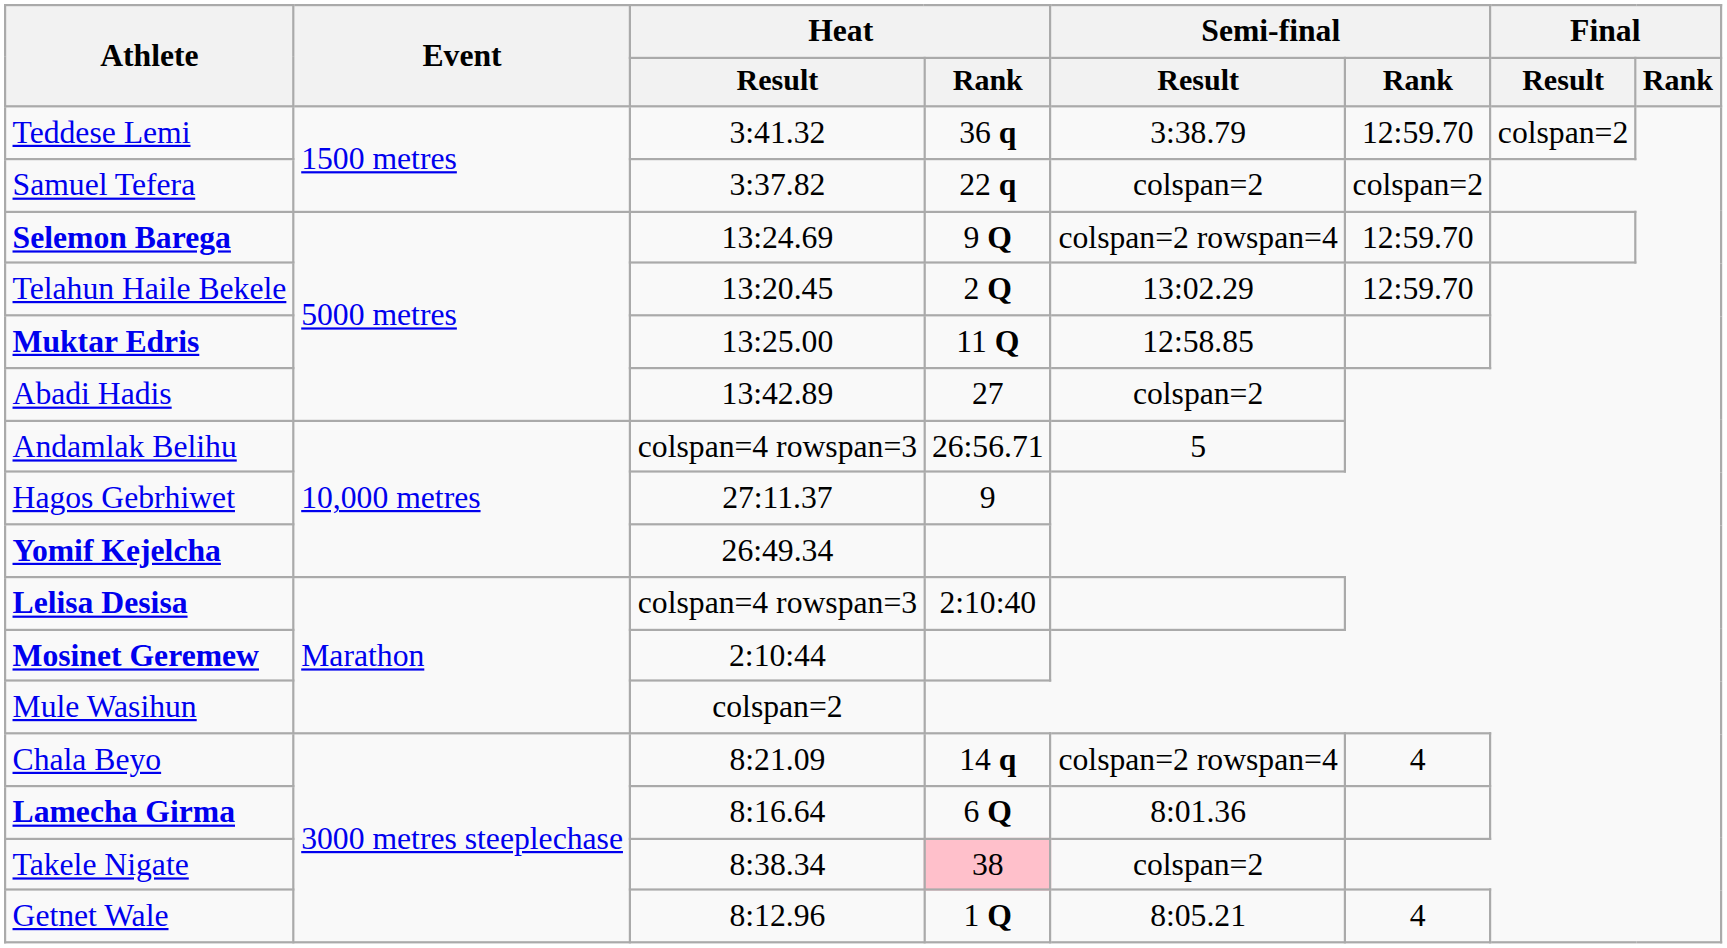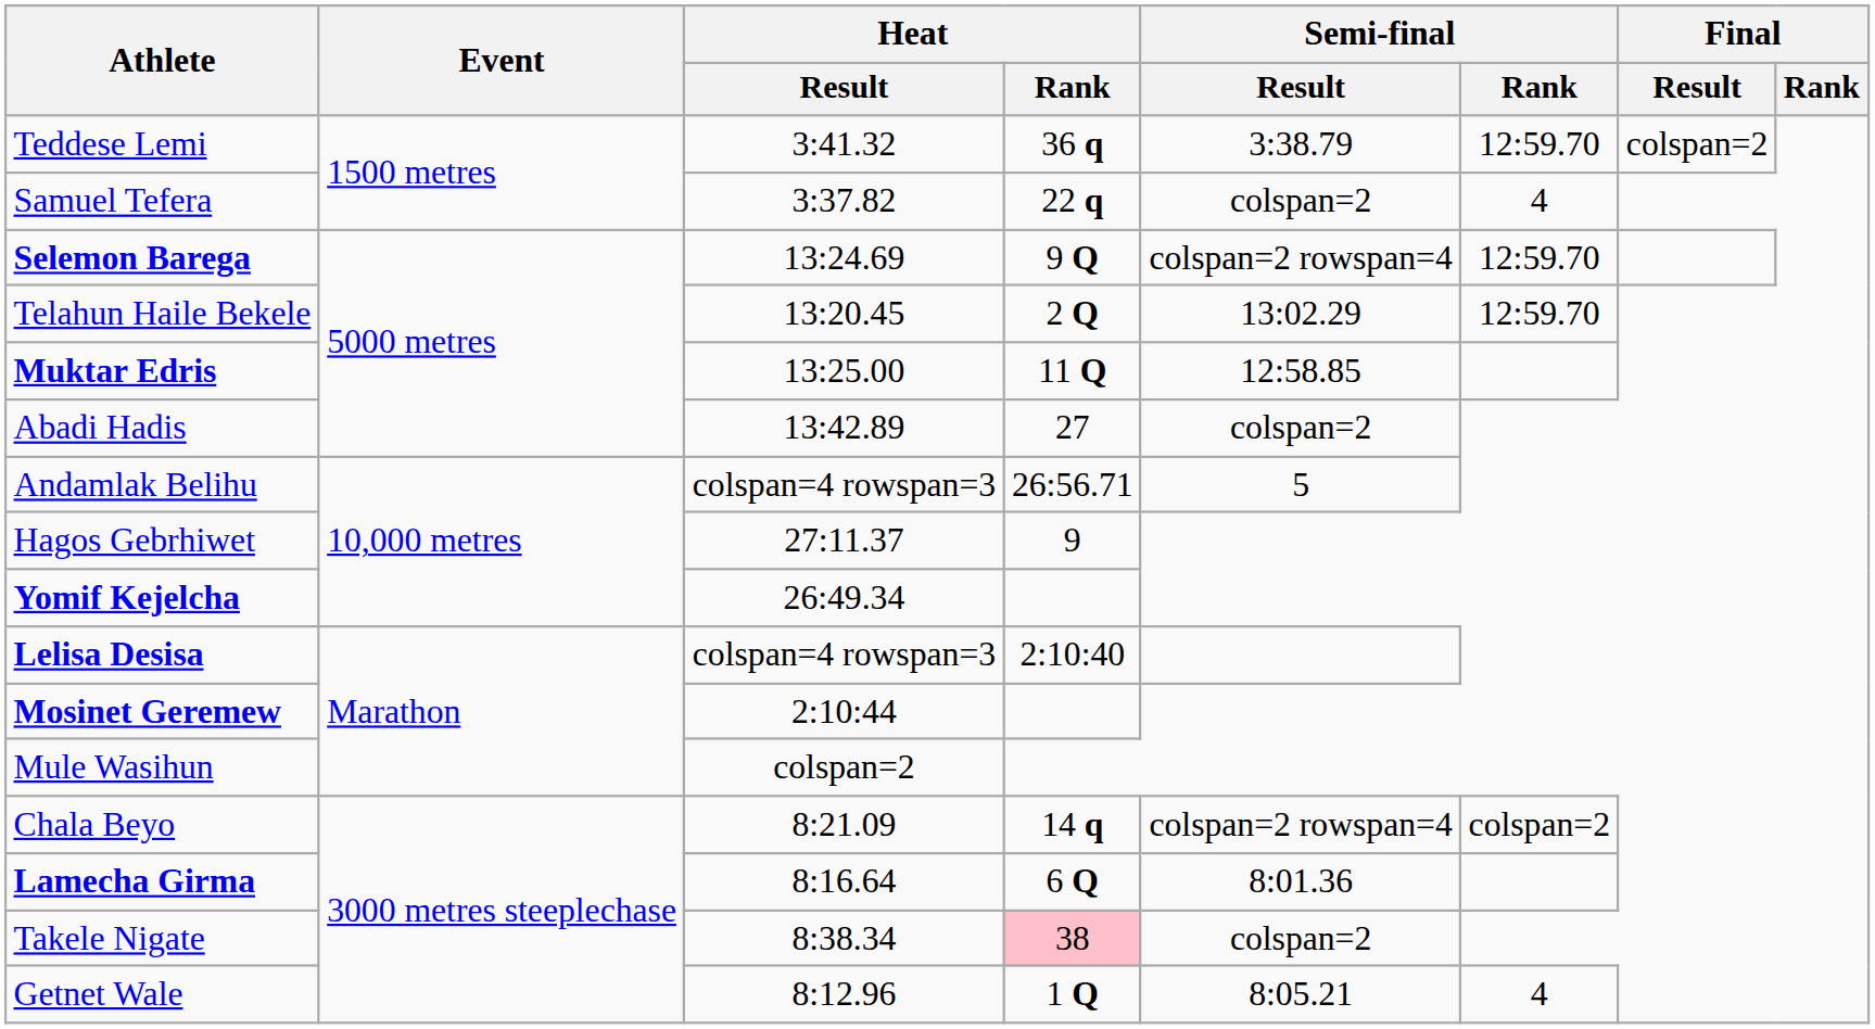Samuel Tefera | Semi-final / Rank: colspan=2 -> 4
Chala Beyo | Semi-final / Rank: 4 -> colspan=2
